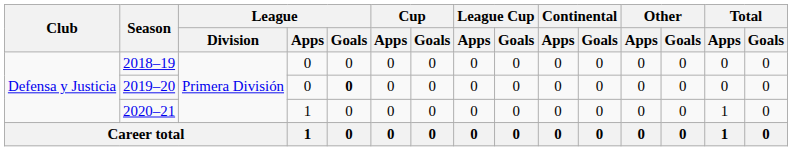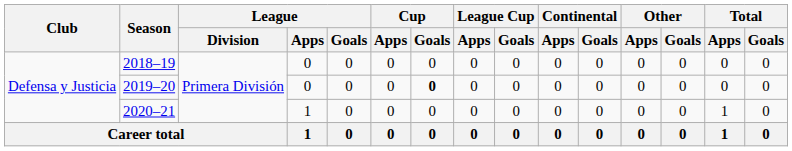2019–20 | League / Goals: bold -> normal
2019–20 | Cup / Goals: normal -> bold
